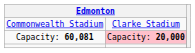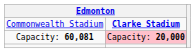Commonwealth Stadium | column 2: normal -> bold
